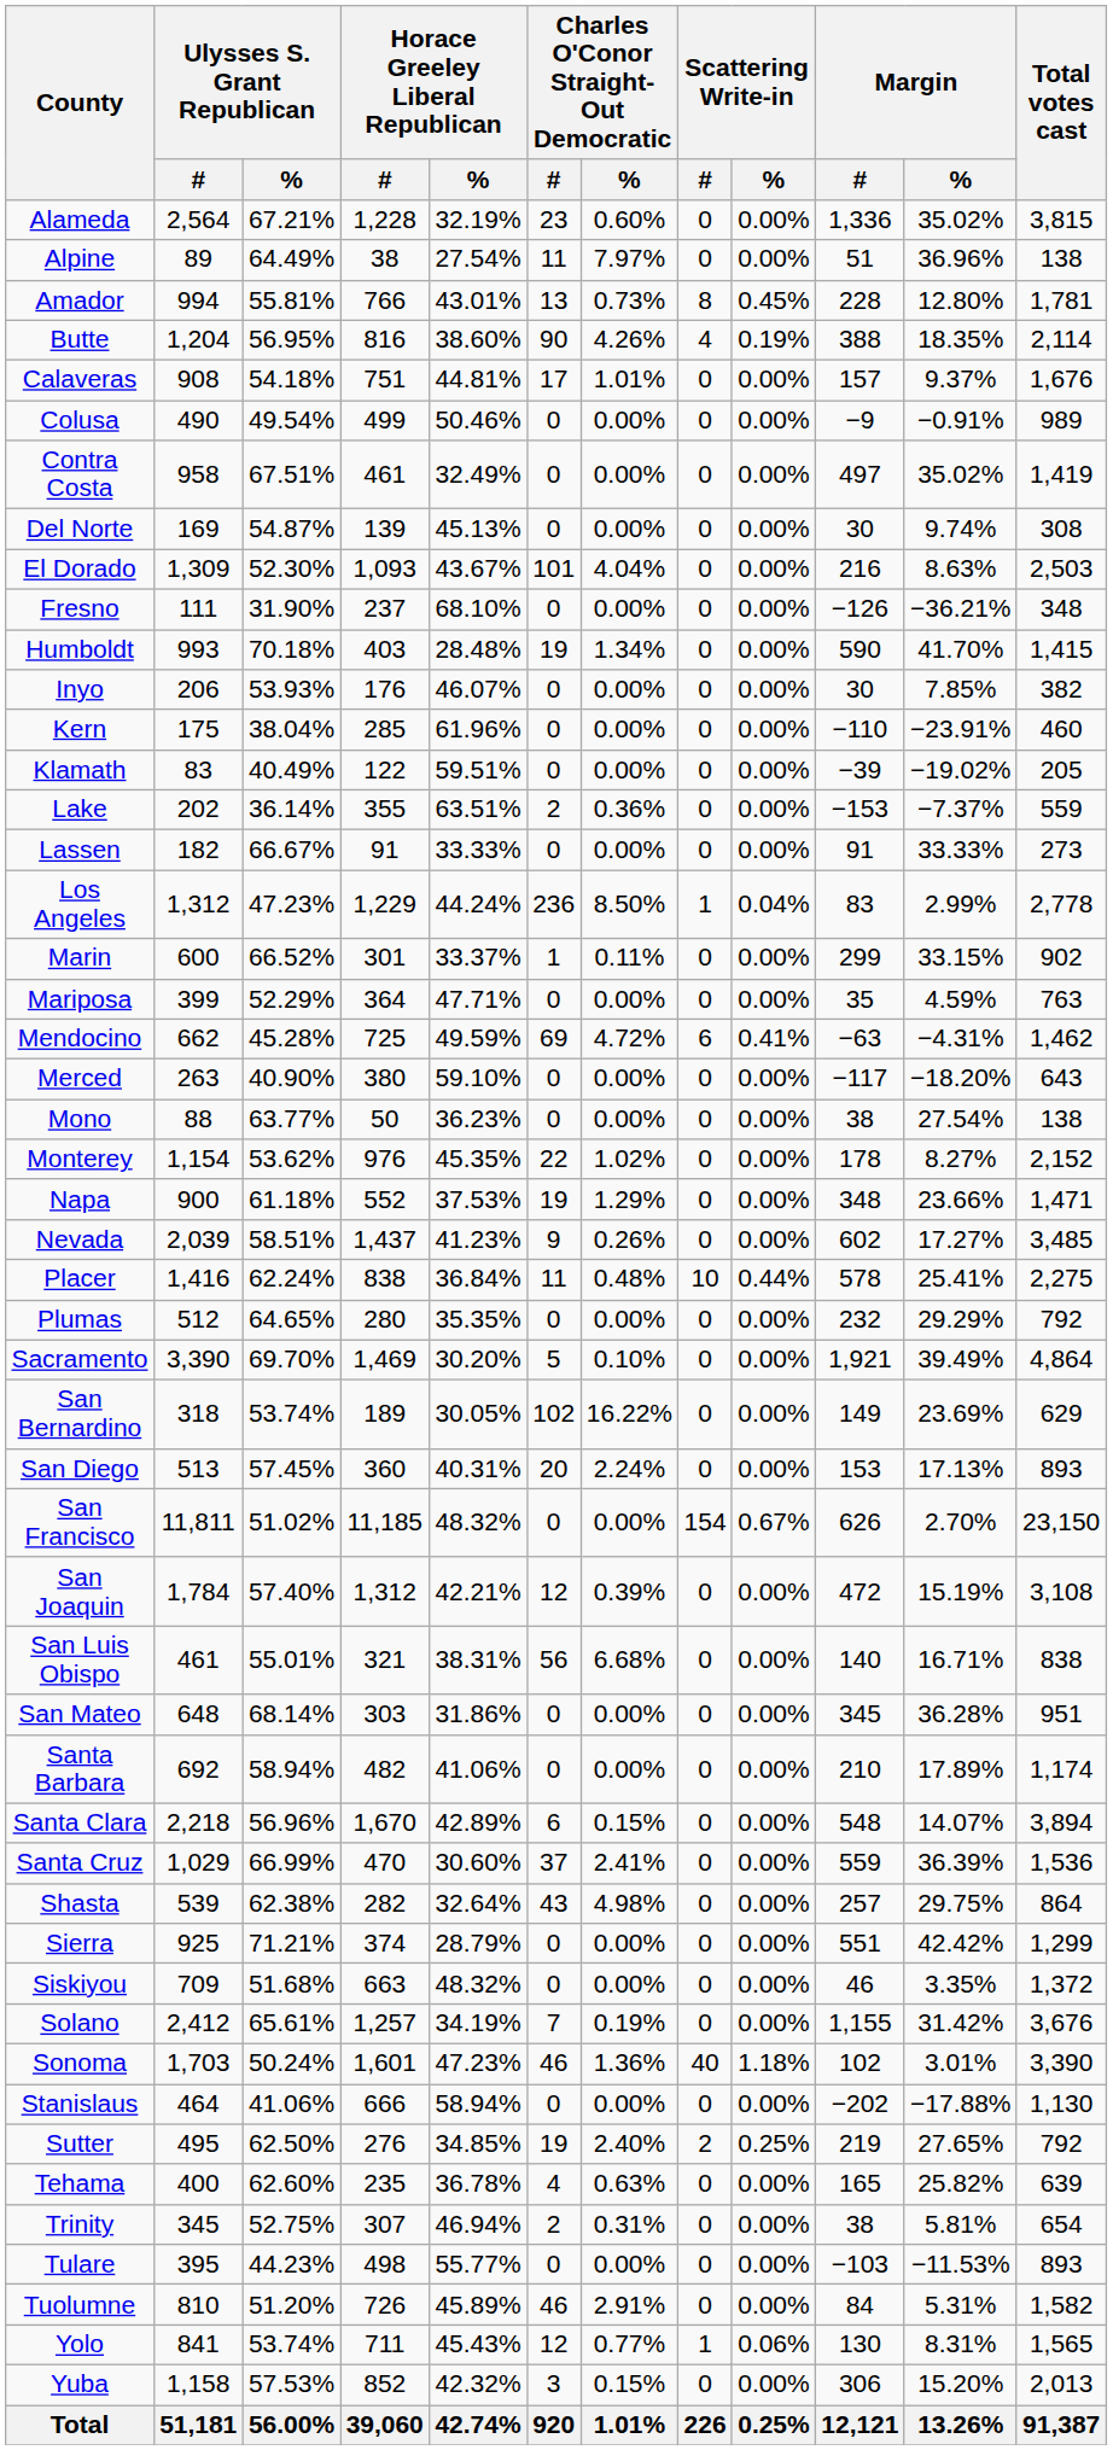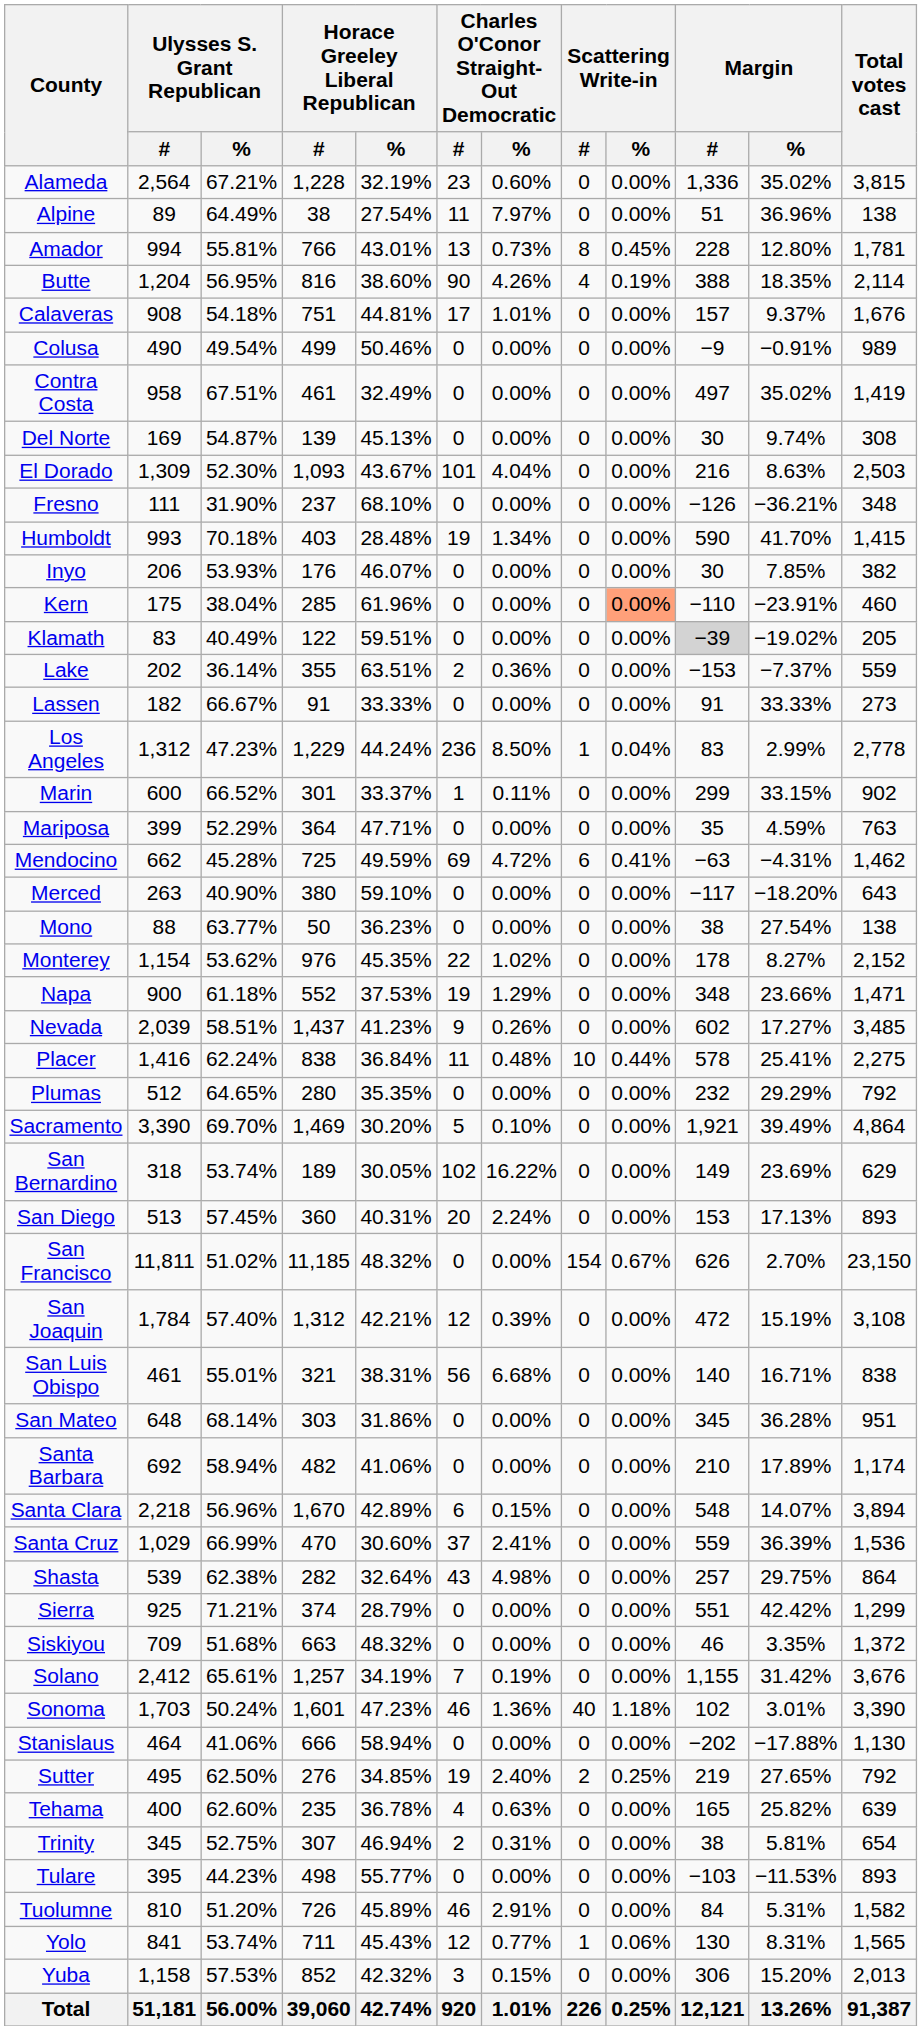Kern | Scattering Write-in / %: no background -> lightsalmon background
Klamath | Margin / #: no background -> lightgrey background
